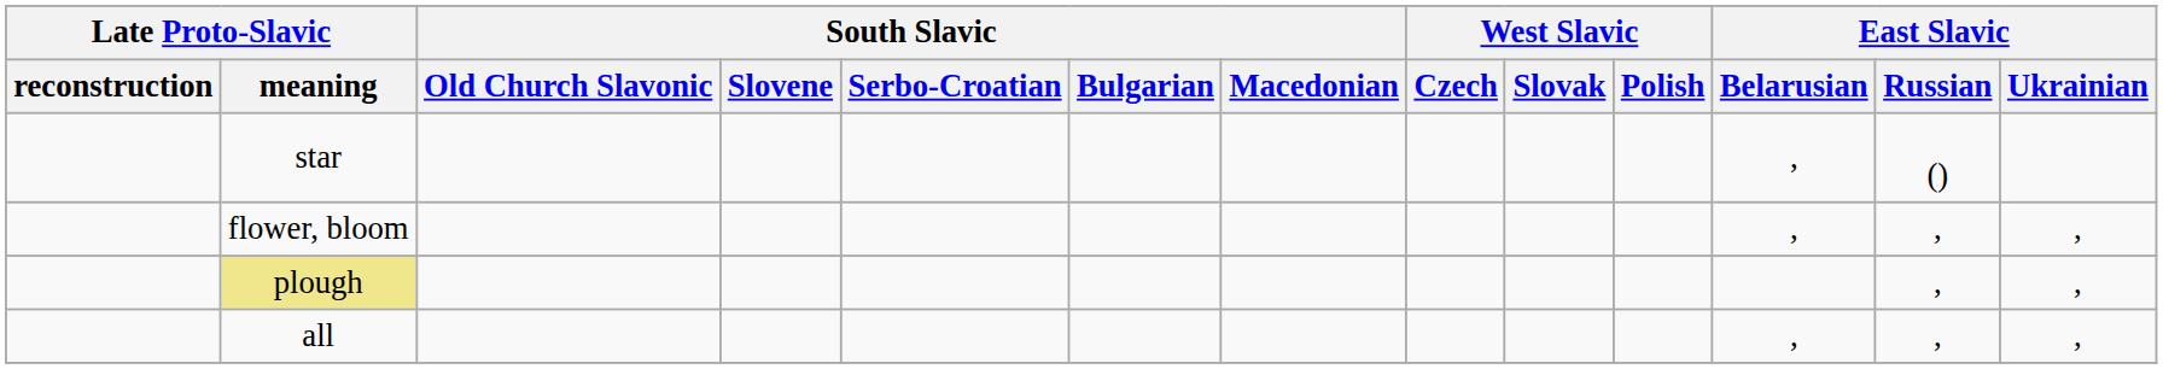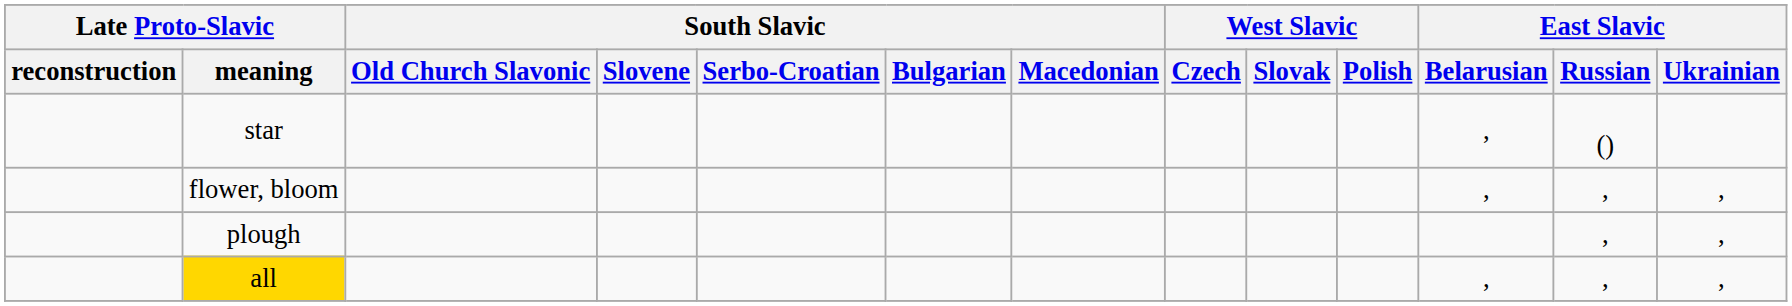plough | Late Proto-Slavic / meaning: khaki background -> no background
all | Late Proto-Slavic / meaning: no background -> gold background
